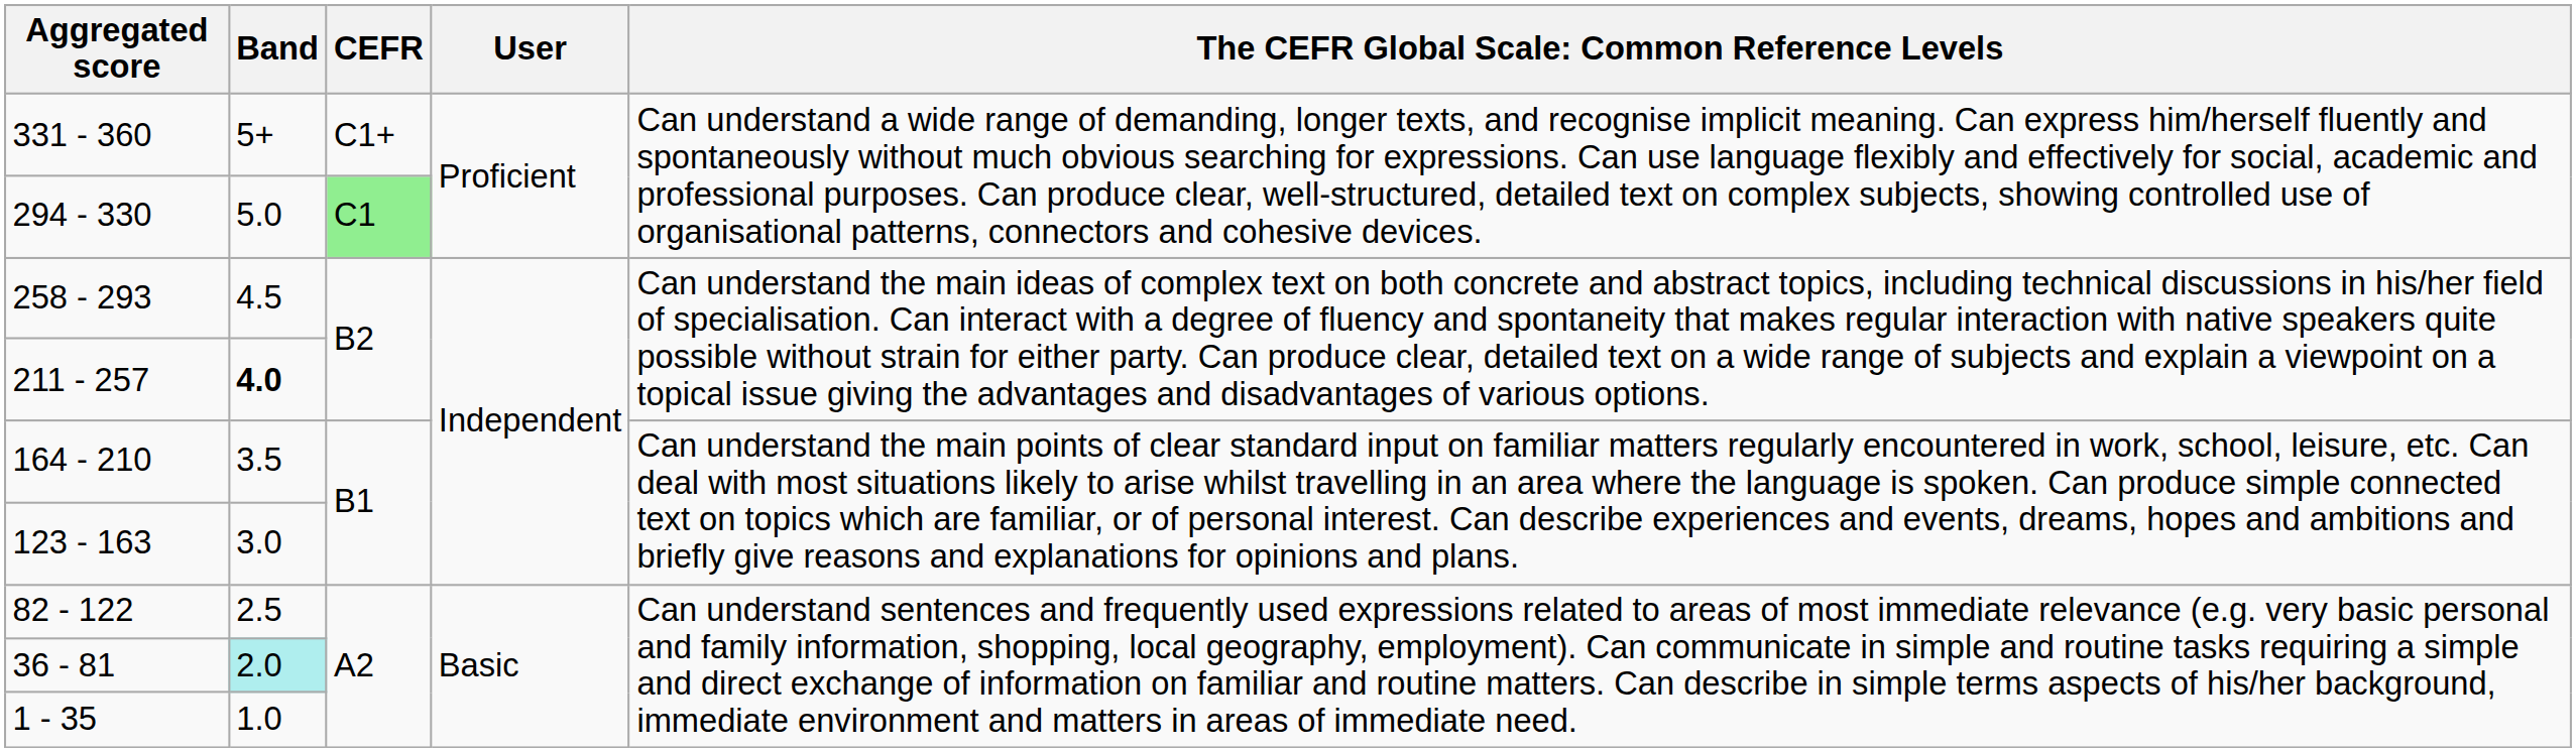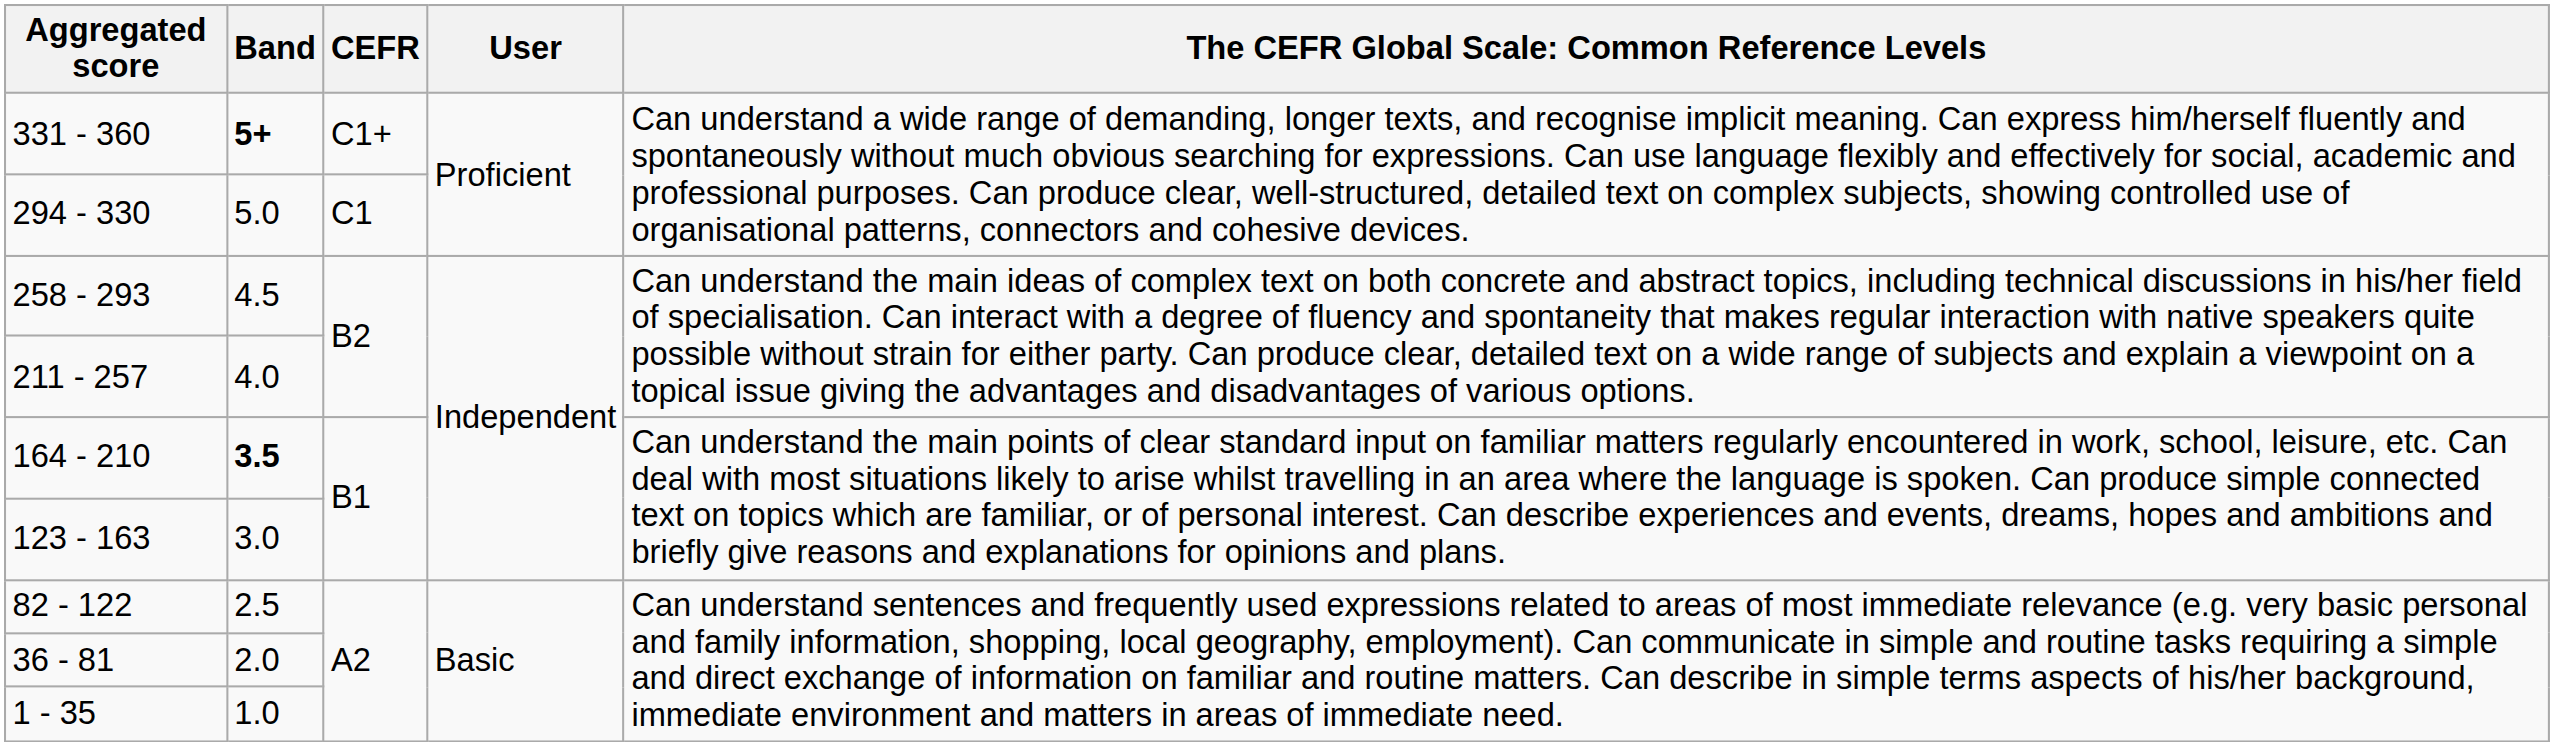331 - 360 | Band: normal -> bold
294 - 330 | CEFR: lightgreen background -> no background
211 - 257 | Band: bold -> normal
164 - 210 | Band: normal -> bold
36 - 81 | Band: paleturquoise background -> no background
